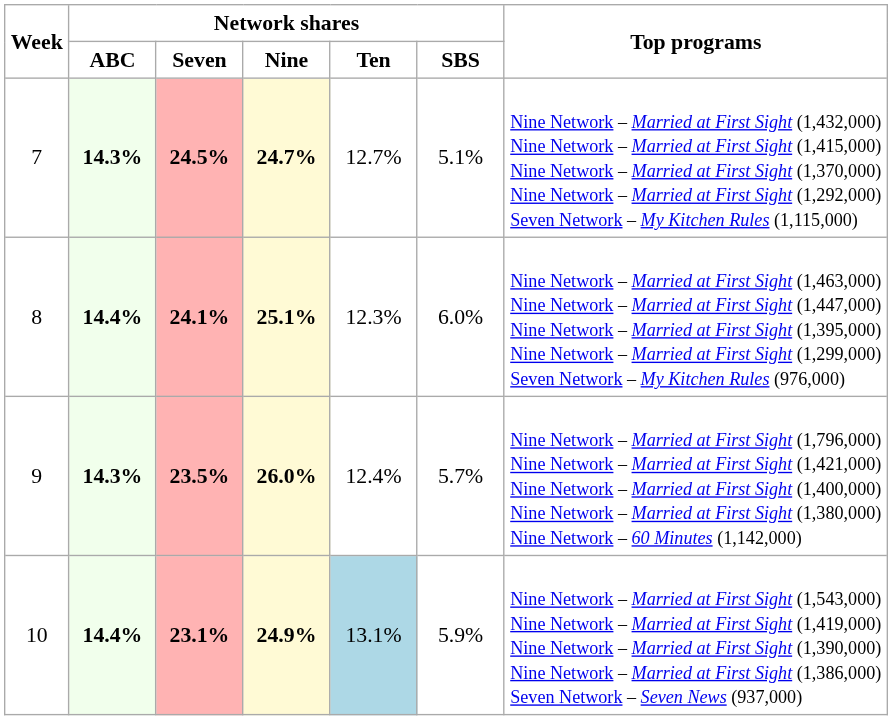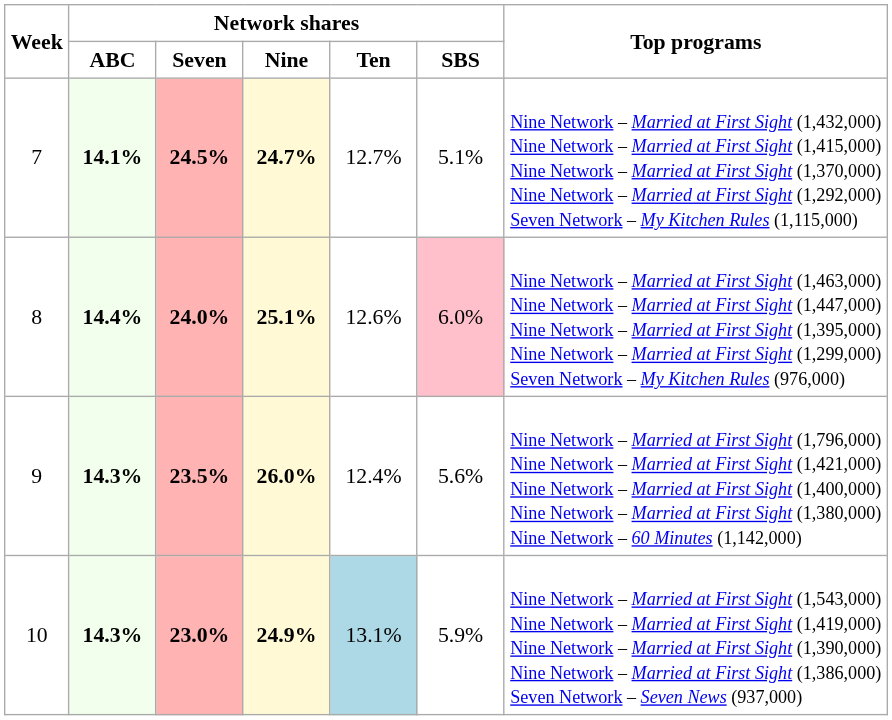7 | column 2: 14.3% -> 14.1%
8 | column 3: 24.1% -> 24.0%
8 | column 5: 12.3% -> 12.6%
8 | column 6: no background -> pink background
9 | column 6: 5.7% -> 5.6%
10 | column 2: 14.4% -> 14.3%
10 | column 3: 23.1% -> 23.0%
